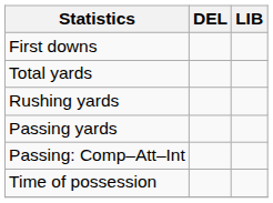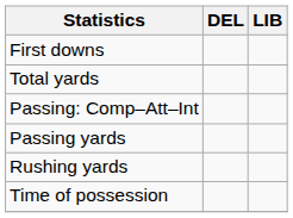rows swapped: Rushing yards <-> Passing: Comp–Att–Int
